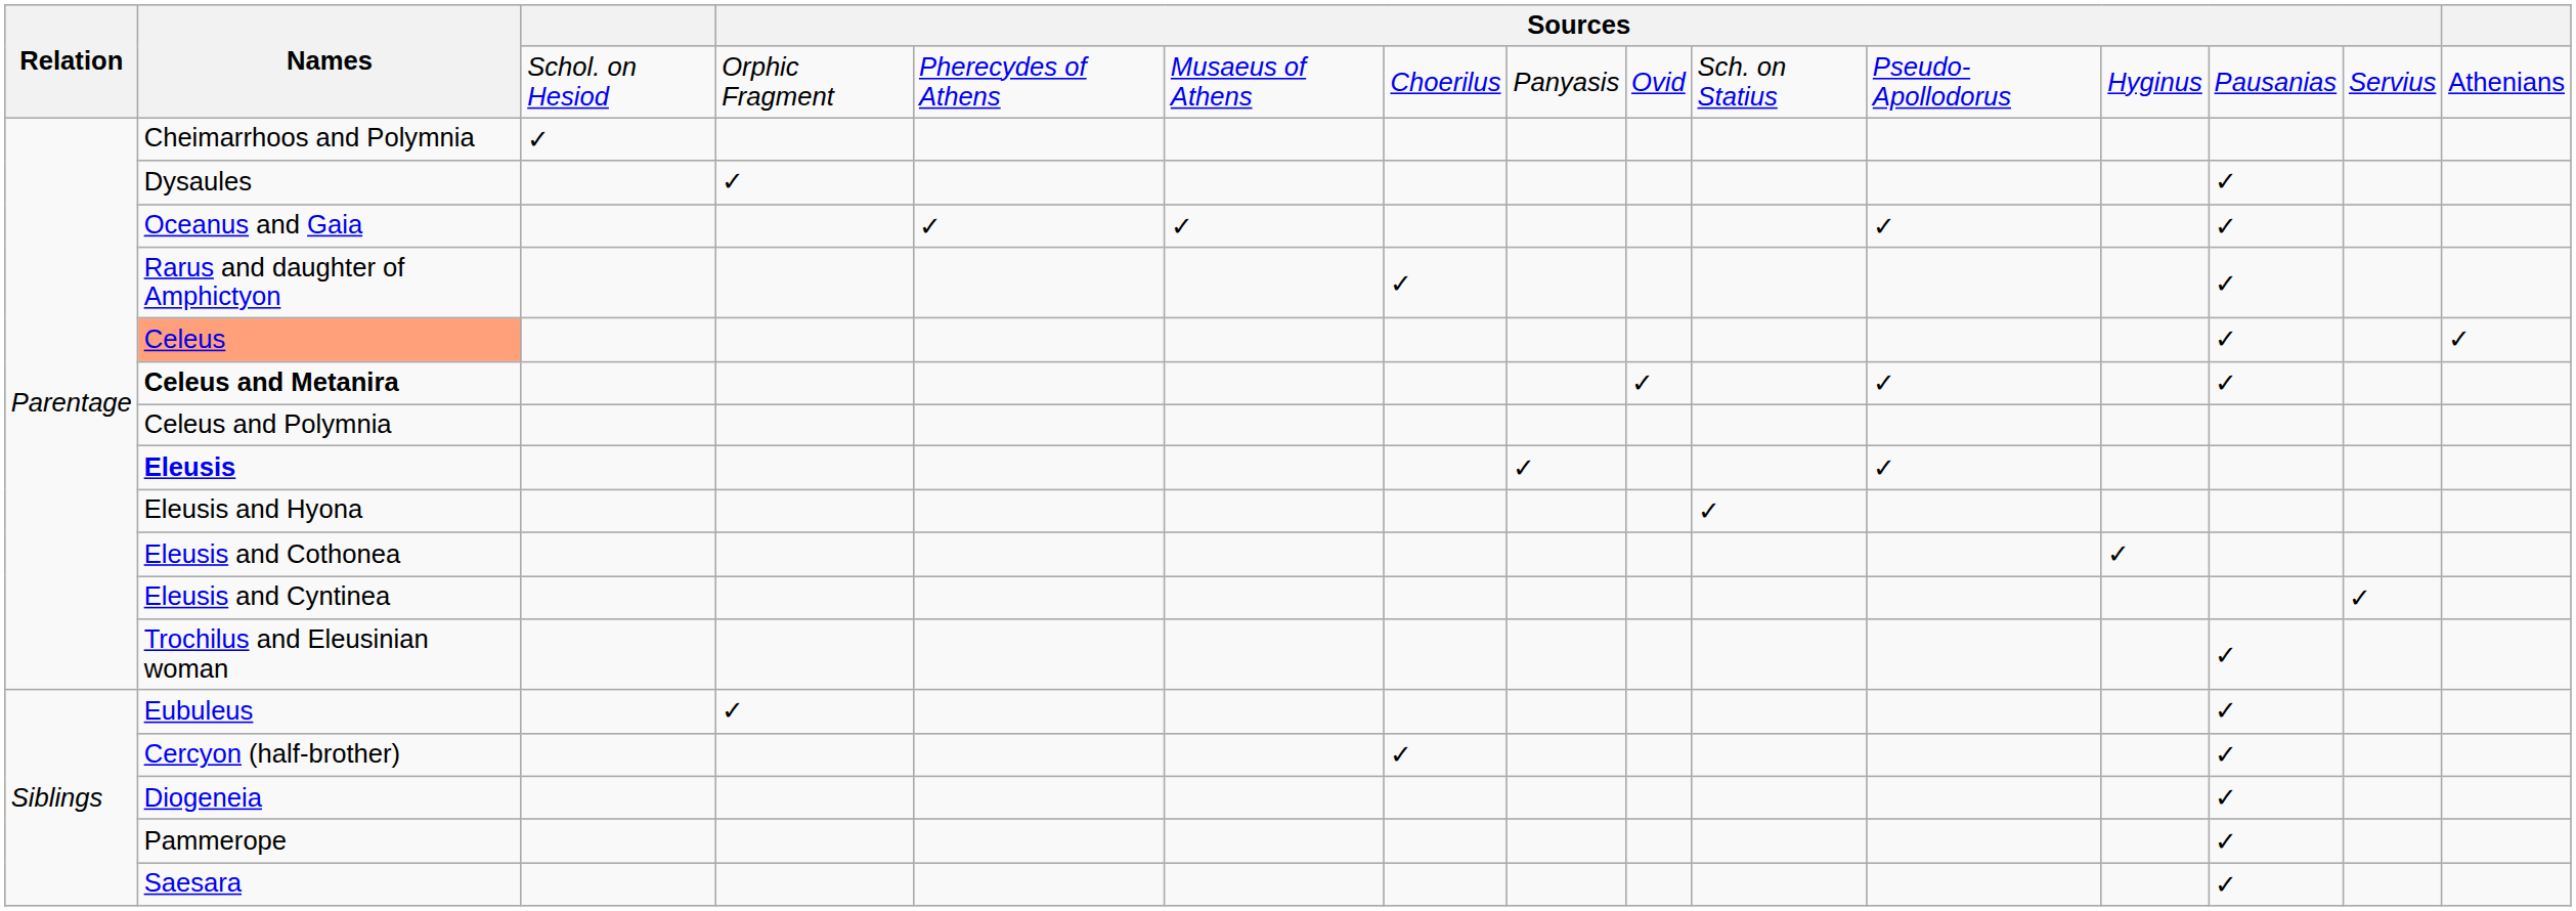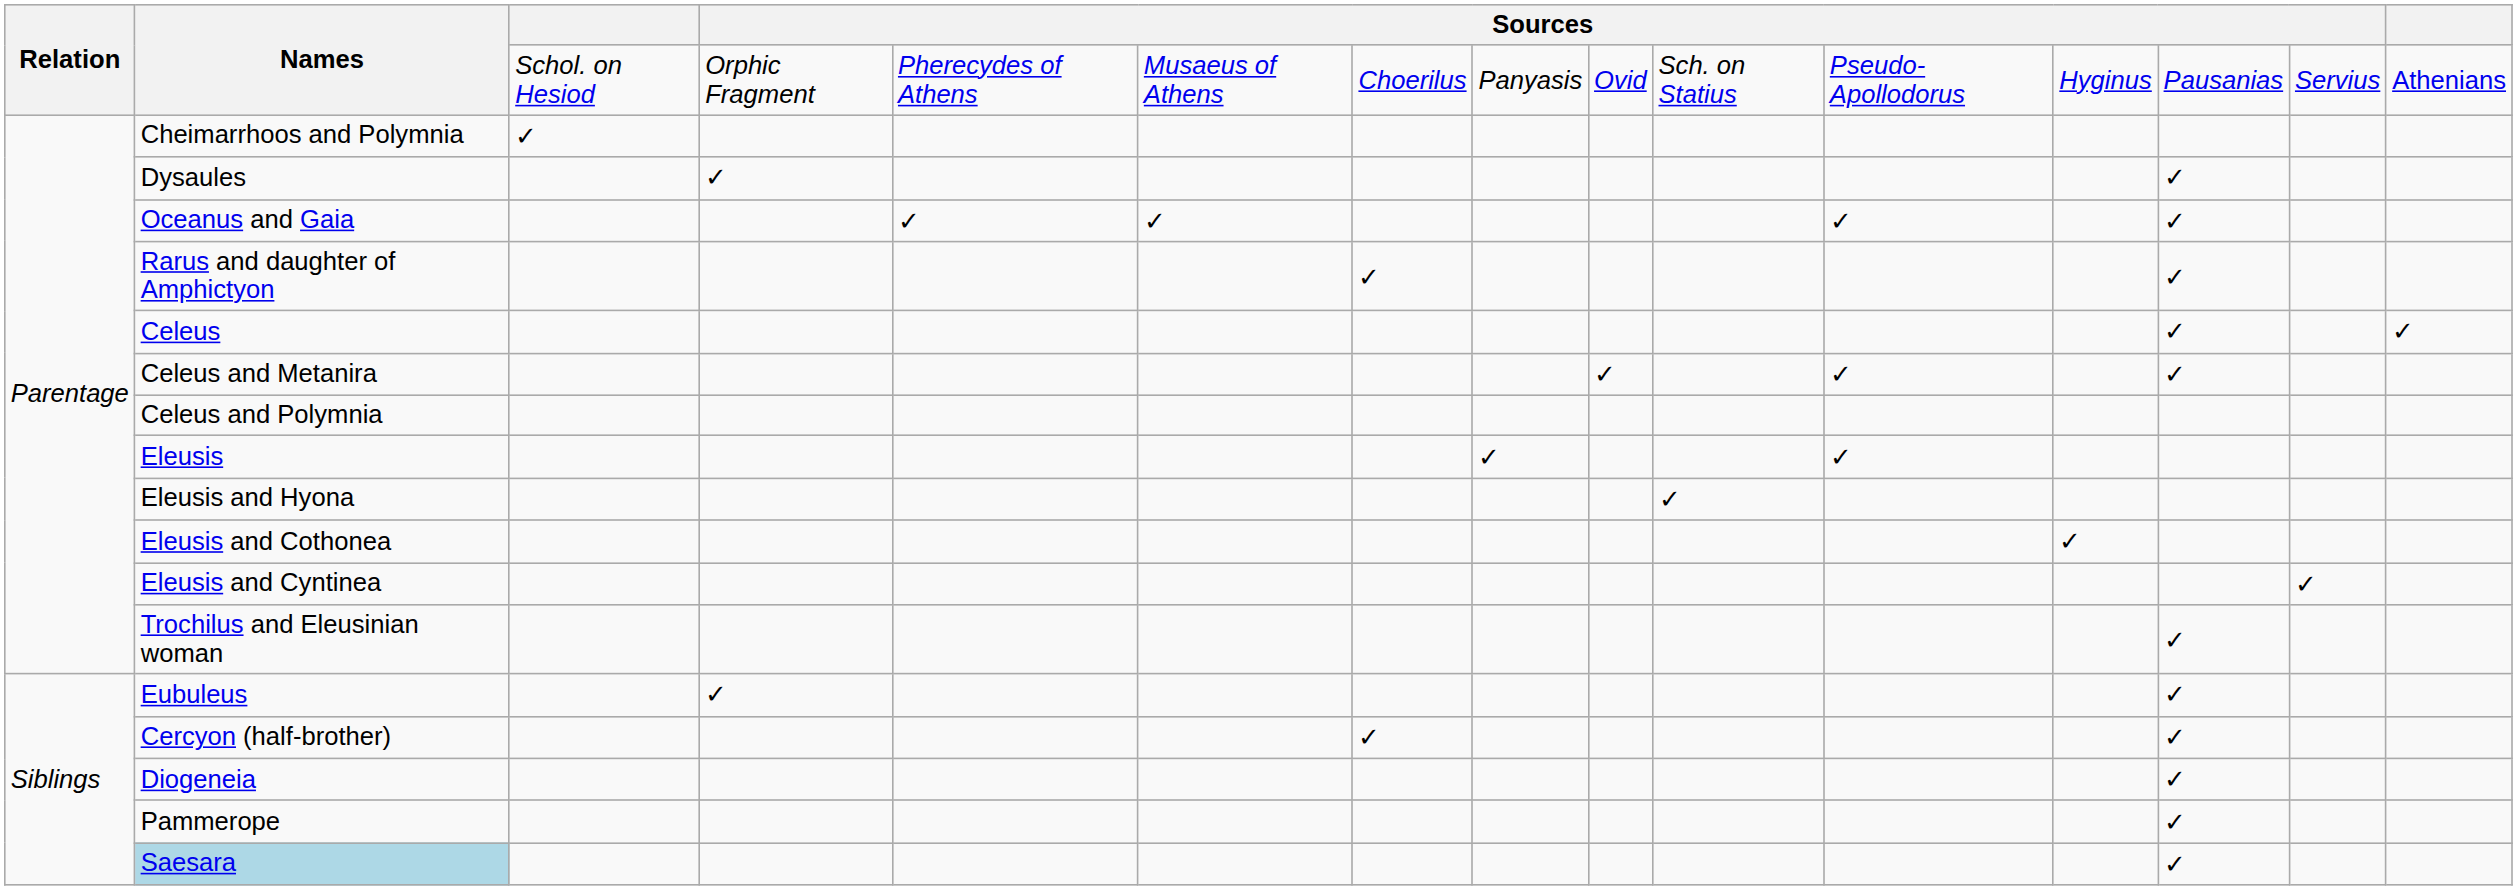Celeus | Names: lightsalmon background -> no background
Celeus and Metanira | Names: bold -> normal
Eleusis | Names: bold -> normal
Saesara | Names: no background -> lightblue background
